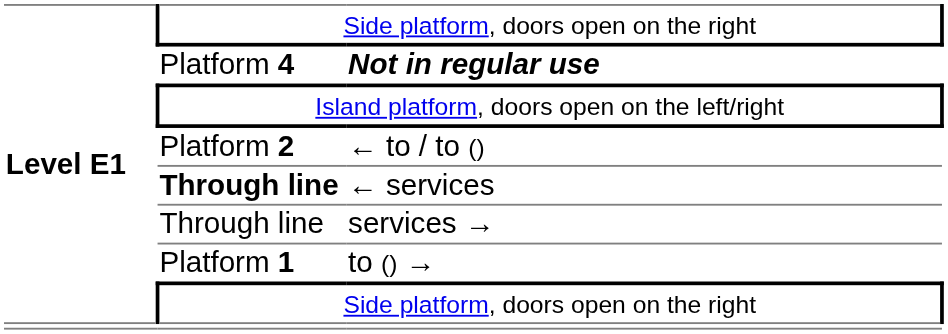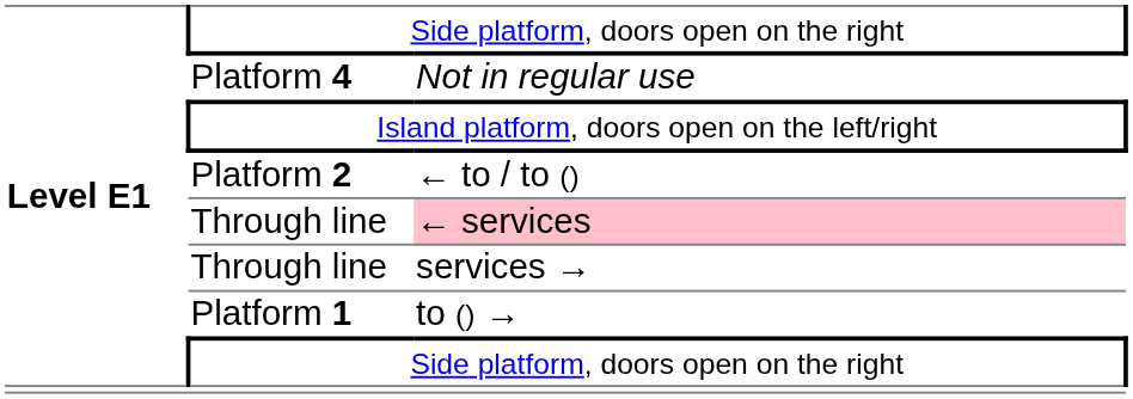Not in regular use | column 3: bold -> normal
← services | column 2: bold -> normal
← services | column 3: no background -> pink background
